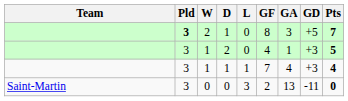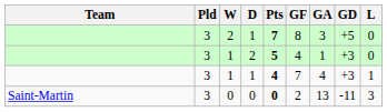columns swapped: L <-> Pts
row 2 | Pld: bold -> normal
